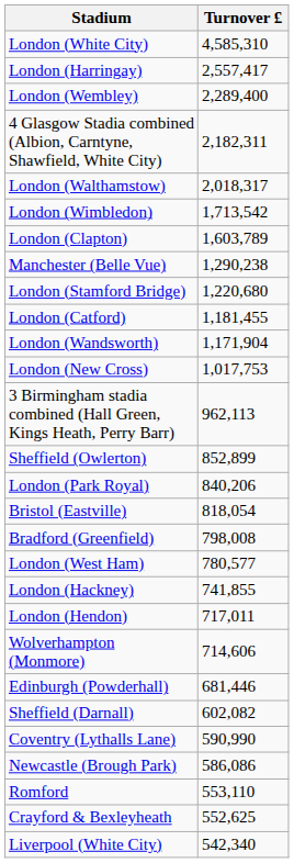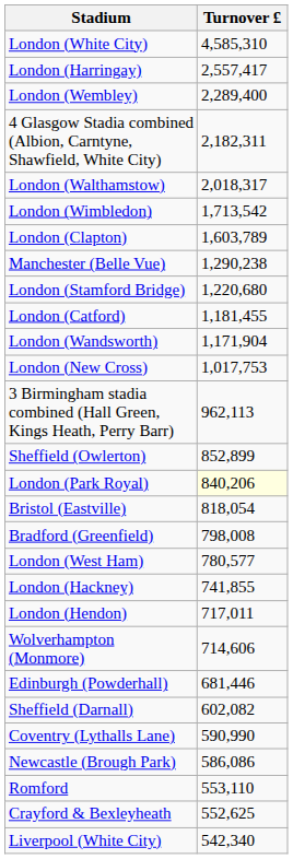London (Park Royal) | Turnover £: no background -> lightyellow background
